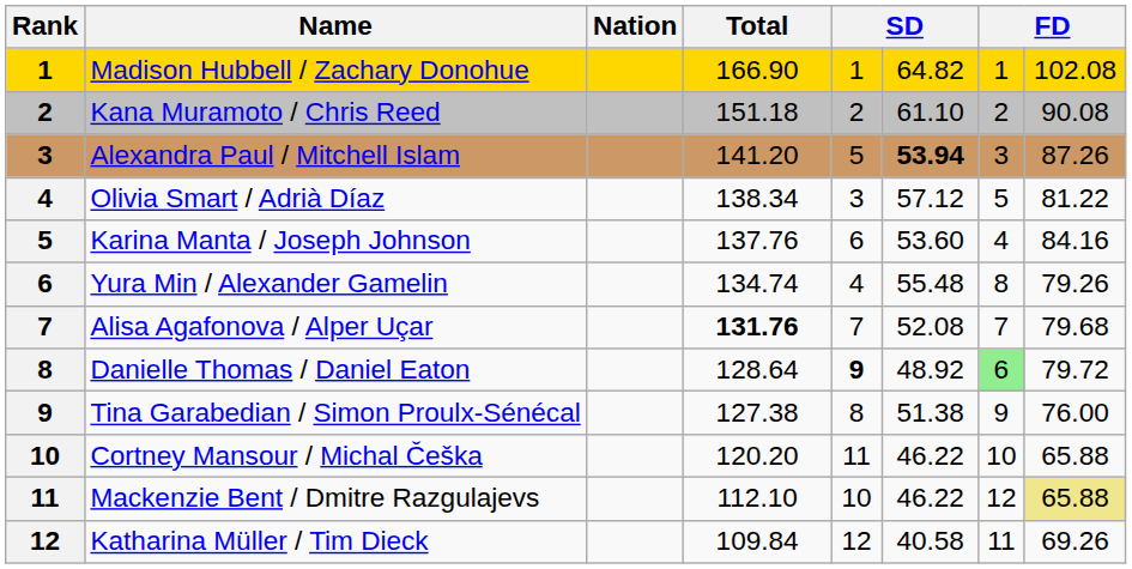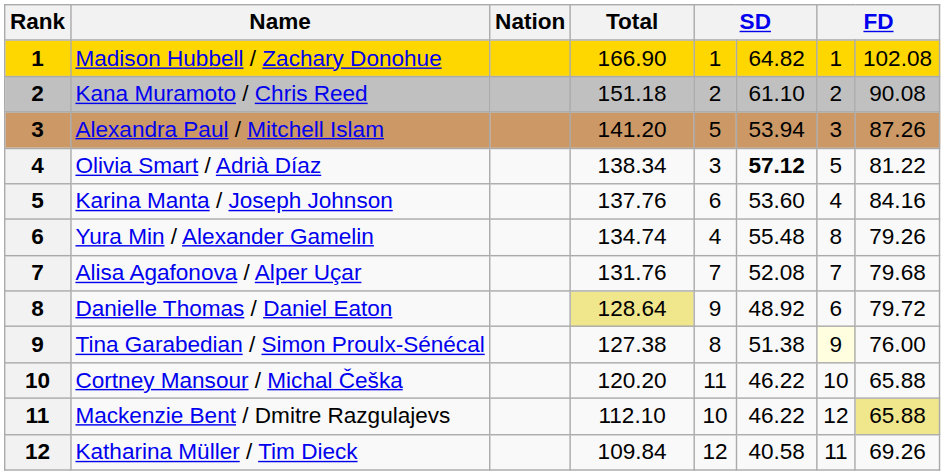Alexandra Paul / Mitchell Islam | column 6: bold -> normal
Olivia Smart / Adrià Díaz | column 6: normal -> bold
Alisa Agafonova / Alper Uçar | Total: bold -> normal
Danielle Thomas / Daniel Eaton | Total: no background -> khaki background
Danielle Thomas / Daniel Eaton | column 5: bold -> normal
Danielle Thomas / Daniel Eaton | column 7: lightgreen background -> no background
Tina Garabedian / Simon Proulx-Sénécal | column 7: no background -> lightyellow background
